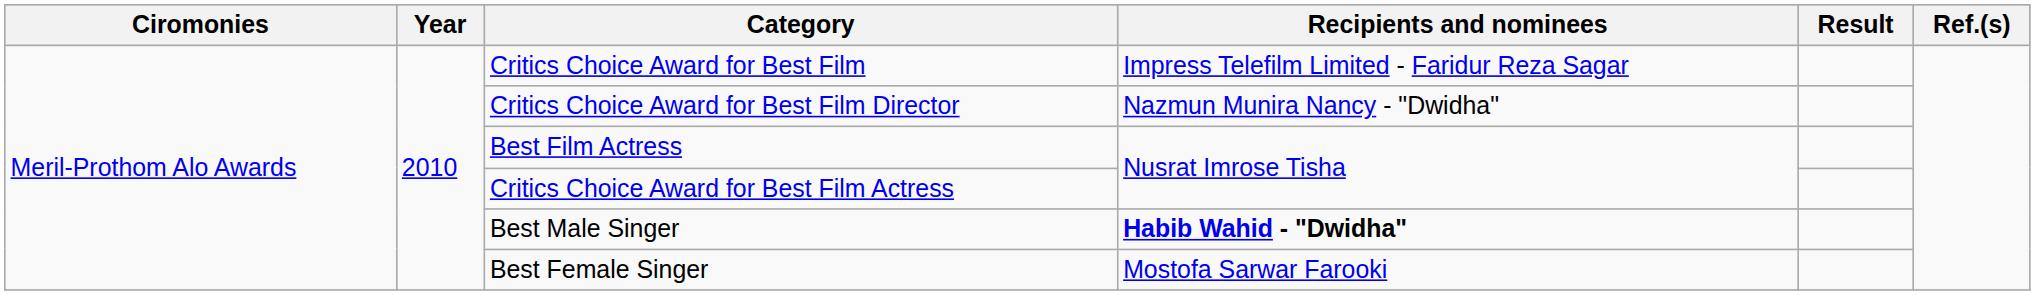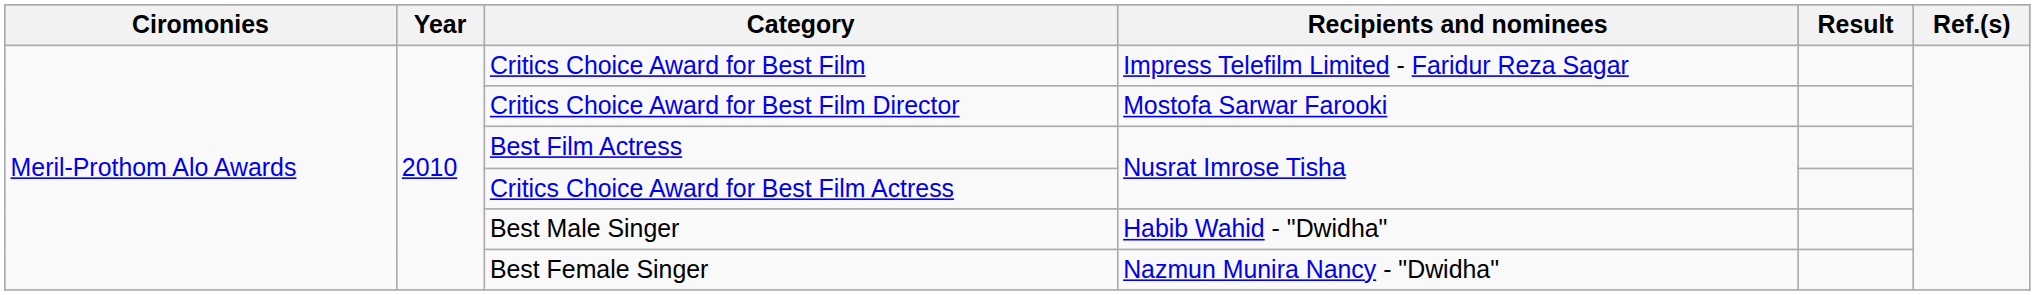Critics Choice Award for Best Film Director | Recipients and nominees: Nazmun Munira Nancy - "Dwidha" -> Mostofa Sarwar Farooki
Best Male Singer | Recipients and nominees: bold -> normal
Best Female Singer | Recipients and nominees: Mostofa Sarwar Farooki -> Nazmun Munira Nancy - "Dwidha"
